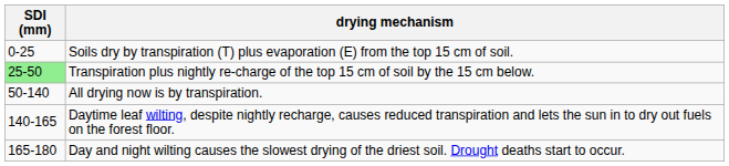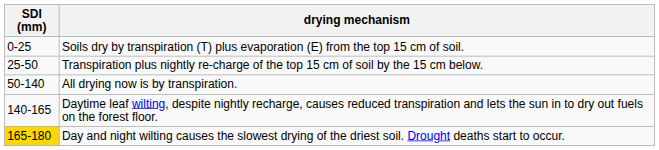row 3 | SDI (mm): lightgreen background -> no background
row 6 | SDI (mm): no background -> gold background
